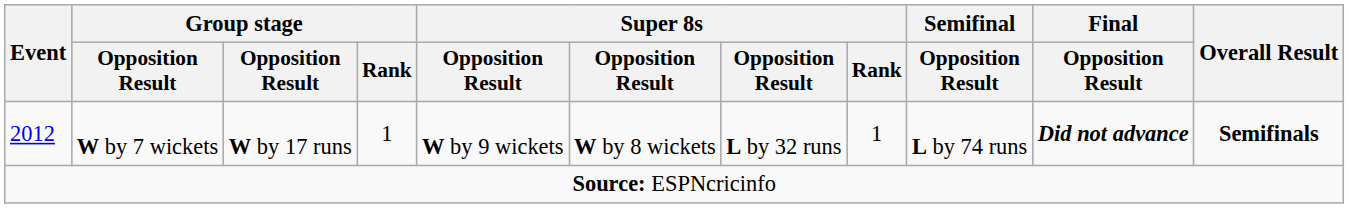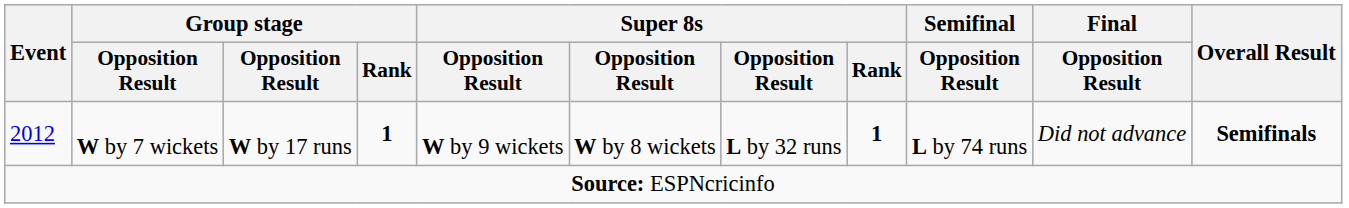2012 | Group stage / Rank: normal -> bold
2012 | Super 8s / Rank: normal -> bold
2012 | Final / Opposition Result: bold -> normal
